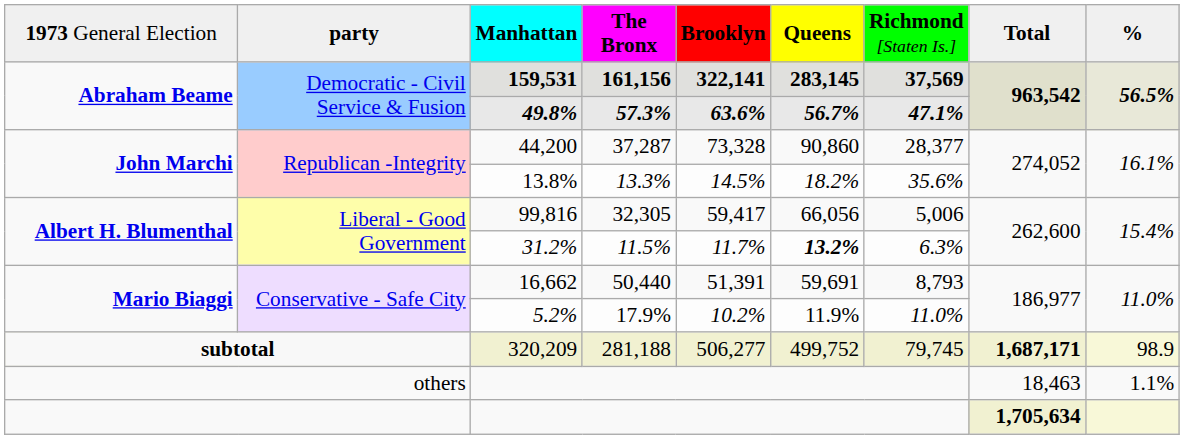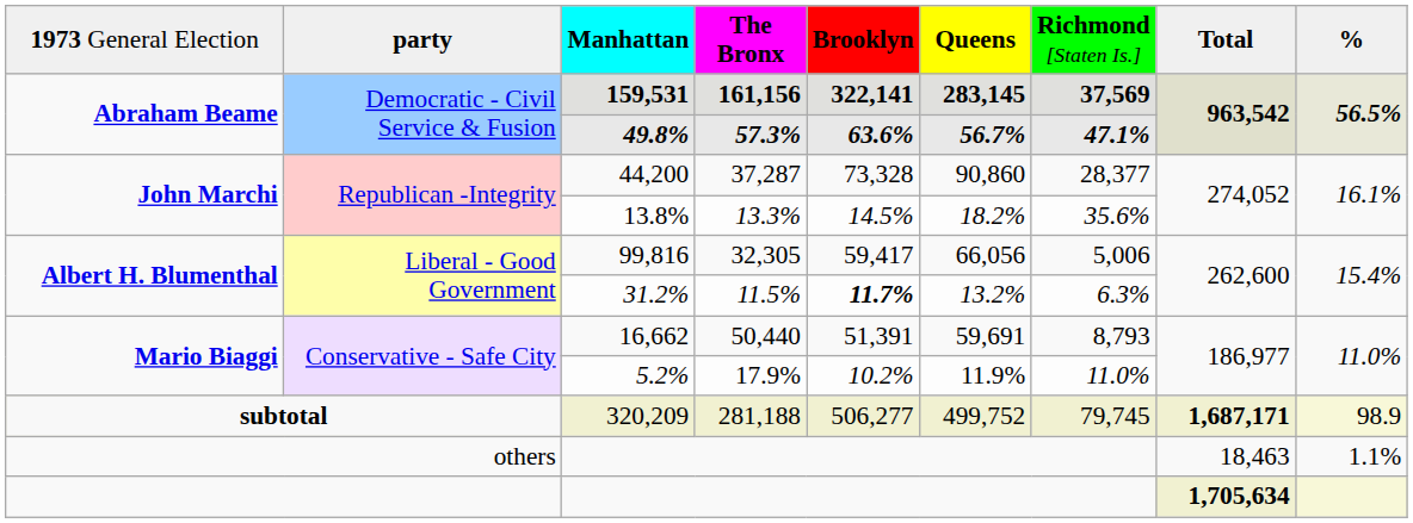31.2% | column 5: normal -> bold
31.2% | column 6: bold -> normal
